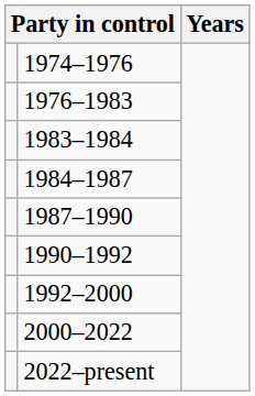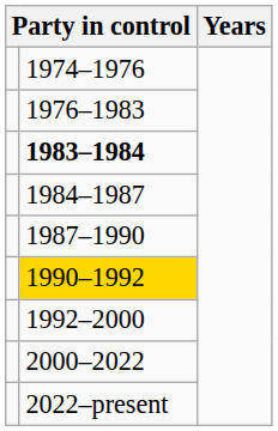1983–1984 | column 2: normal -> bold
1990–1992 | column 2: no background -> gold background
